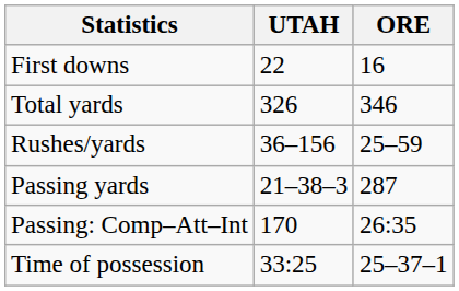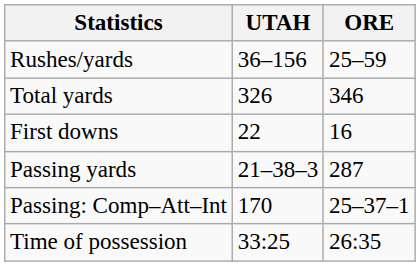rows swapped: First downs <-> Rushes/yards
Passing: Comp–Att–Int | ORE: 26:35 -> 25–37–1
Time of possession | ORE: 25–37–1 -> 26:35
